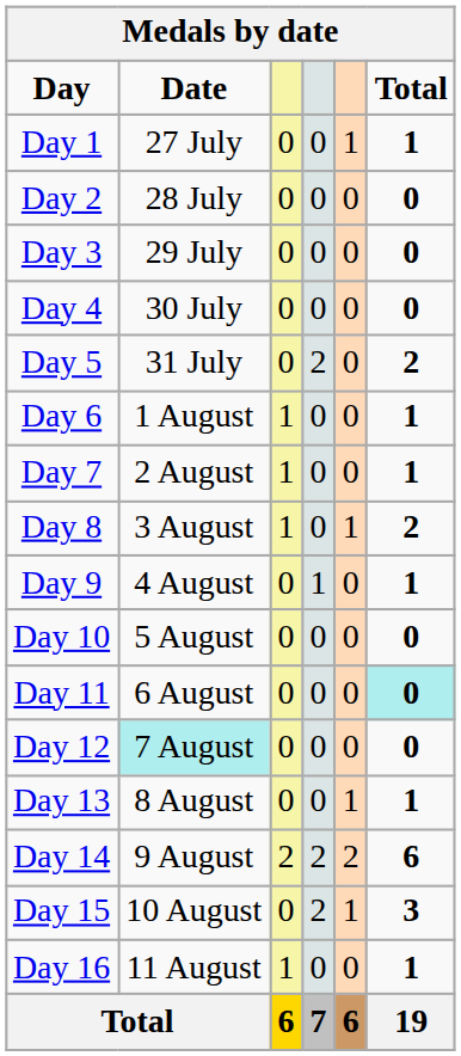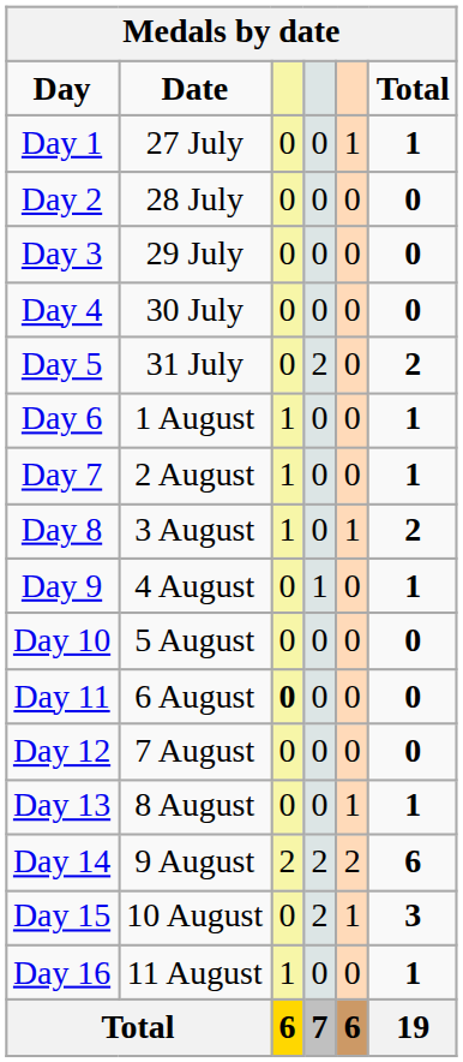Day 11 | column 3: normal -> bold
Day 11 | Total: paleturquoise background -> no background
Day 12 | Date: paleturquoise background -> no background
